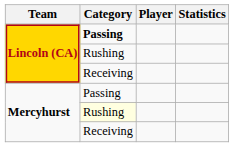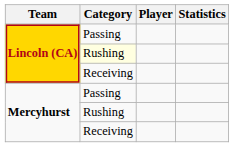Lincoln (CA) / Passing | Category: bold -> normal
Lincoln (CA) / Rushing | Category: no background -> lightyellow background
Mercyhurst / Rushing | Category: lightyellow background -> no background
